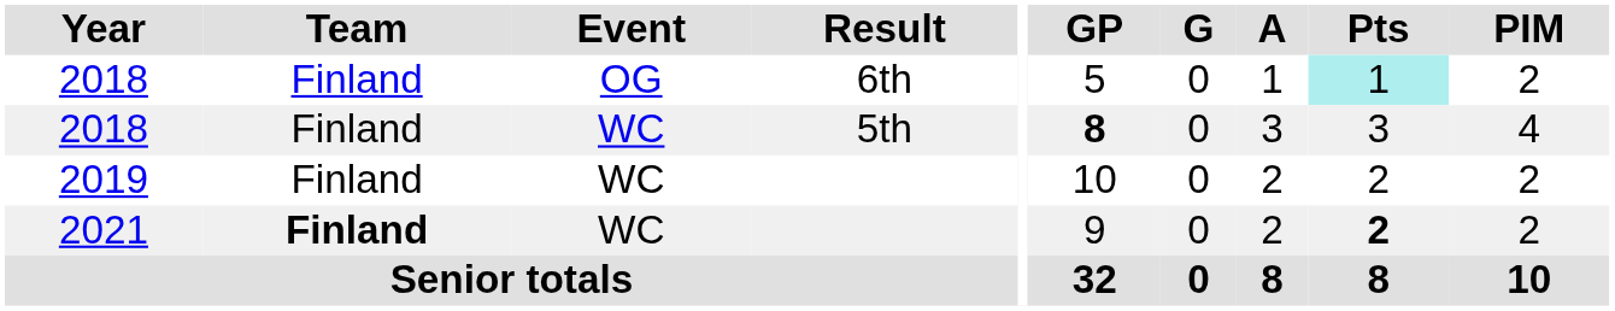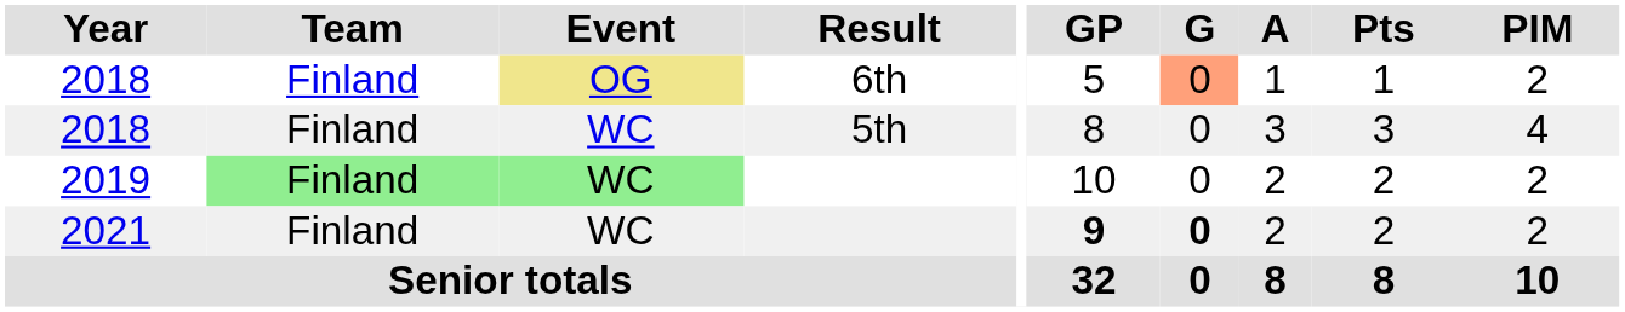2018 / 6th | Event: no background -> khaki background
2018 / 6th | G: no background -> lightsalmon background
2018 / 6th | Pts: paleturquoise background -> no background
2018 / 5th | GP: bold -> normal
2019 | Team: no background -> lightgreen background
2019 | Event: no background -> lightgreen background
2021 | Team: bold -> normal
2021 | GP: normal -> bold
2021 | G: normal -> bold
2021 | Pts: bold -> normal
